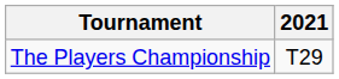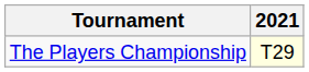The Players Championship | 2021: no background -> lightyellow background
